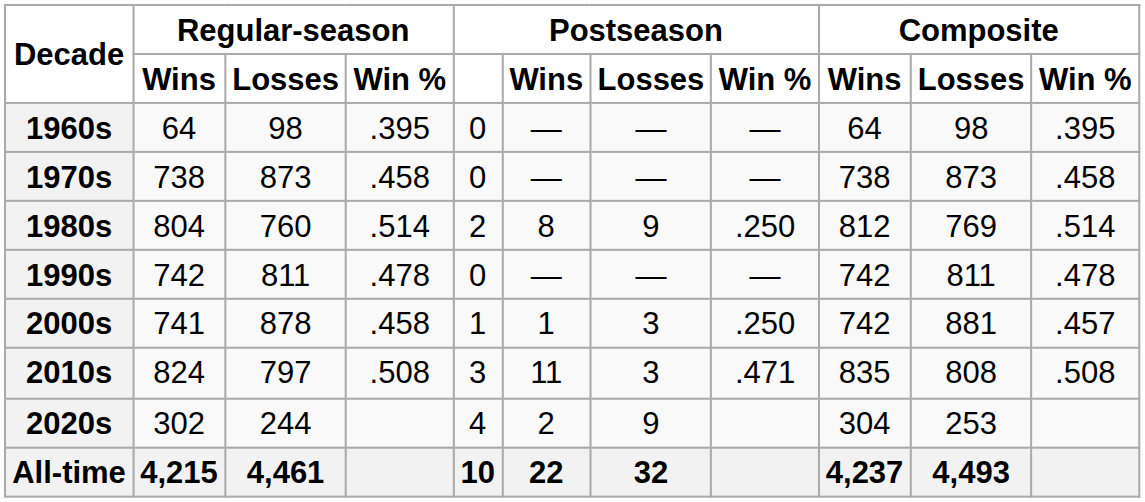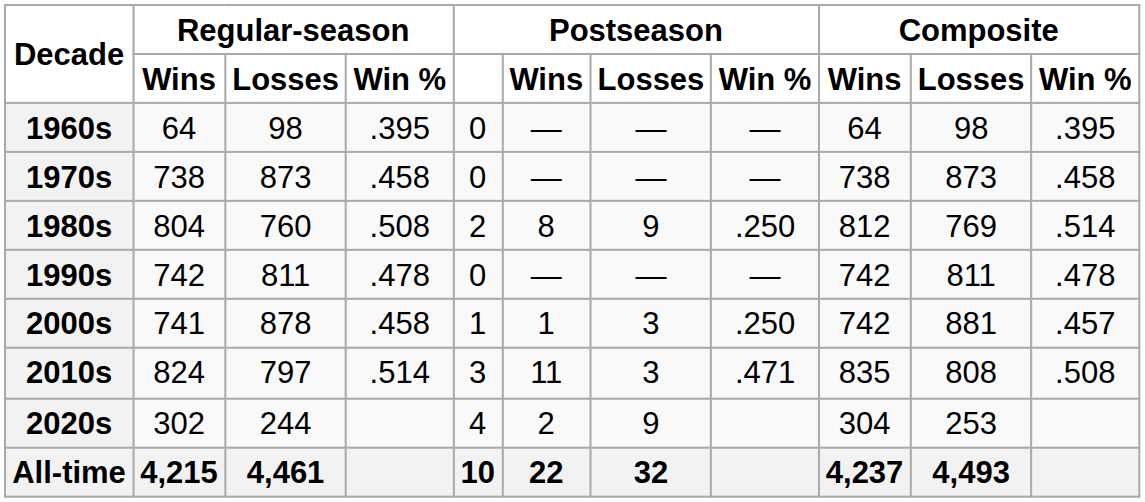1980s | Regular-season / Win %: .514 -> .508
2010s | Regular-season / Win %: .508 -> .514
